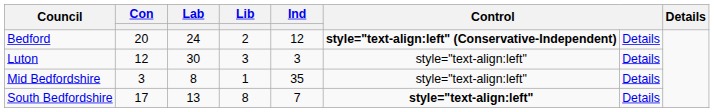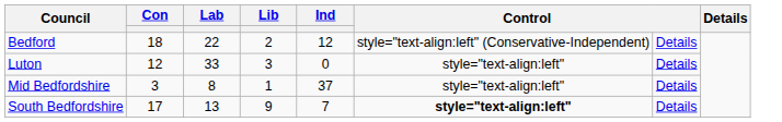Bedford | Con: 20 -> 18
Bedford | Lab: 24 -> 22
Bedford | column 6: bold -> normal
Luton | Lab: 30 -> 33
Luton | Ind: 3 -> 0
Mid Bedfordshire | Ind: 35 -> 37
South Bedfordshire | Lib: 8 -> 9
